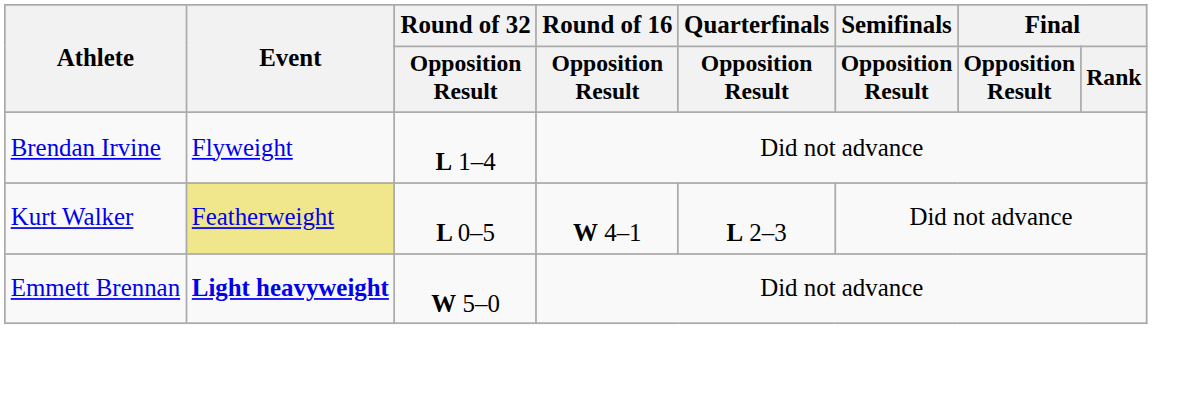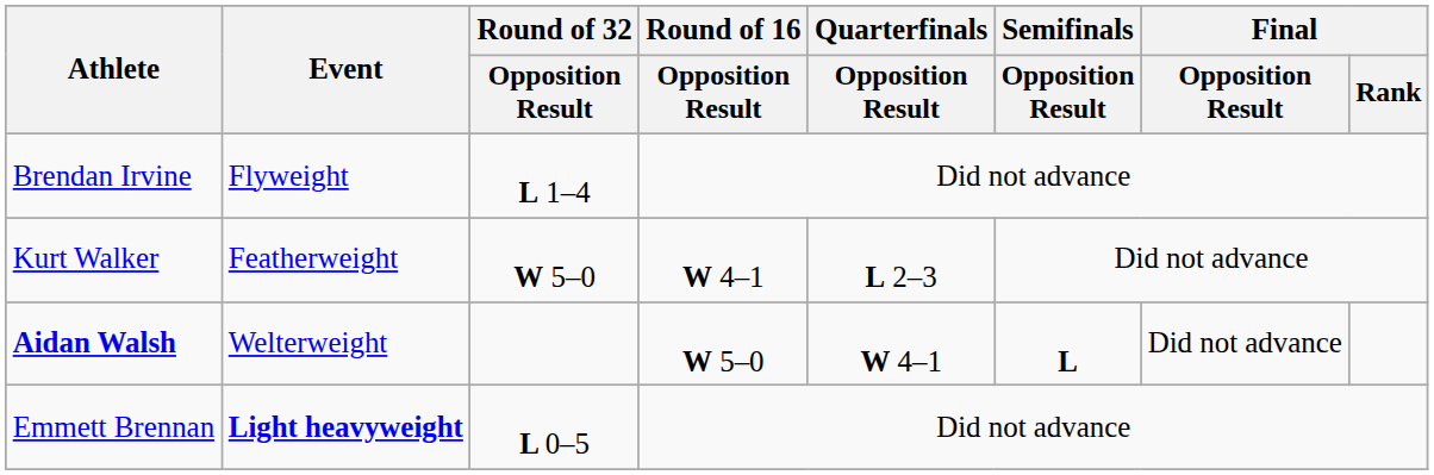Kurt Walker | Event: khaki background -> no background
Kurt Walker | Round of 32 / Opposition Result: L 0–5 -> W 5–0
+ row: Aidan Walsh | Welterweight | W 5–0 | W 4–1 | L | Did not advance
Emmett Brennan | Round of 32 / Opposition Result: W 5–0 -> L 0–5
